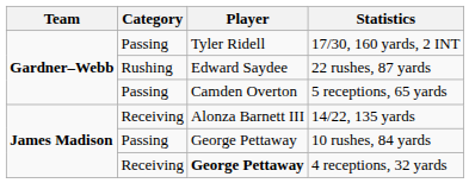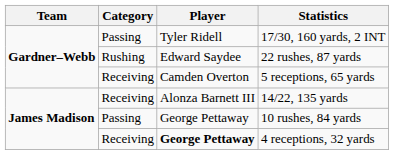5 receptions, 65 yards | Category: Passing -> Receiving
